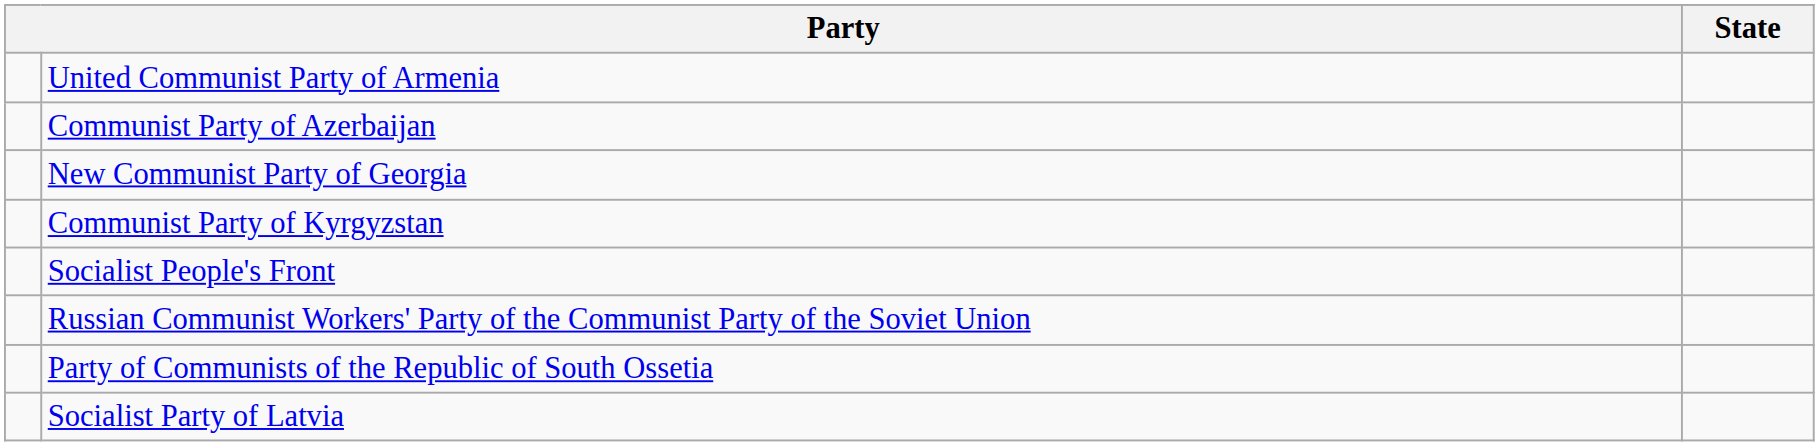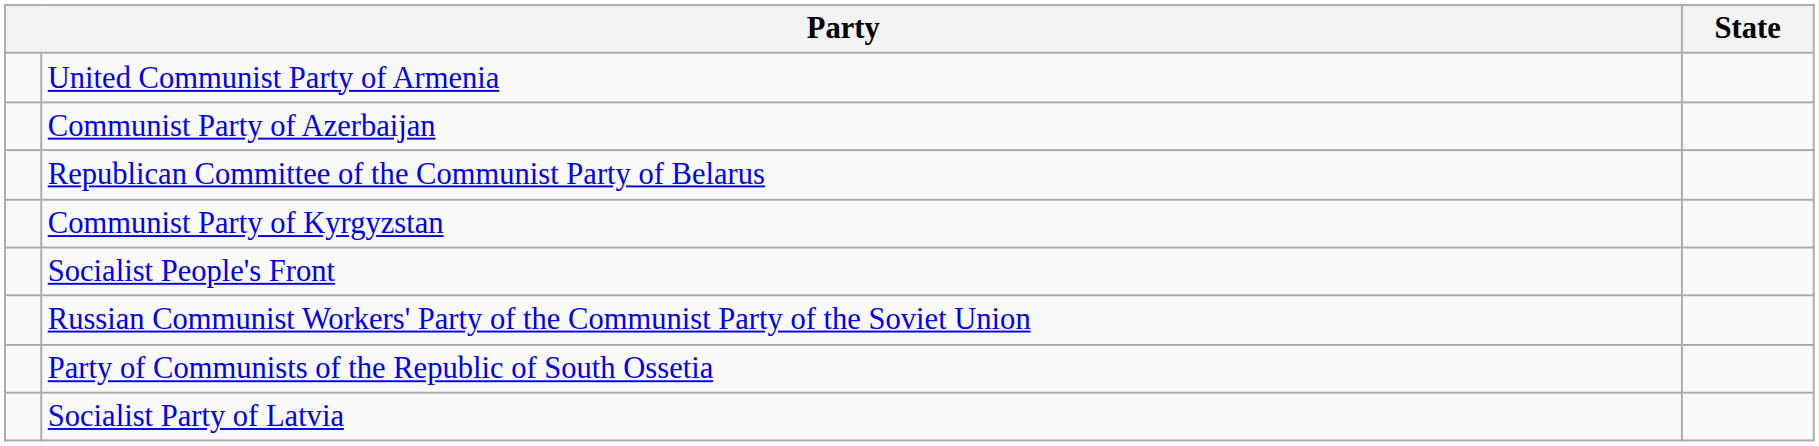+ row: Republican Committee of the Communist Party of Belarus
- row: New Communist Party of Georgia
